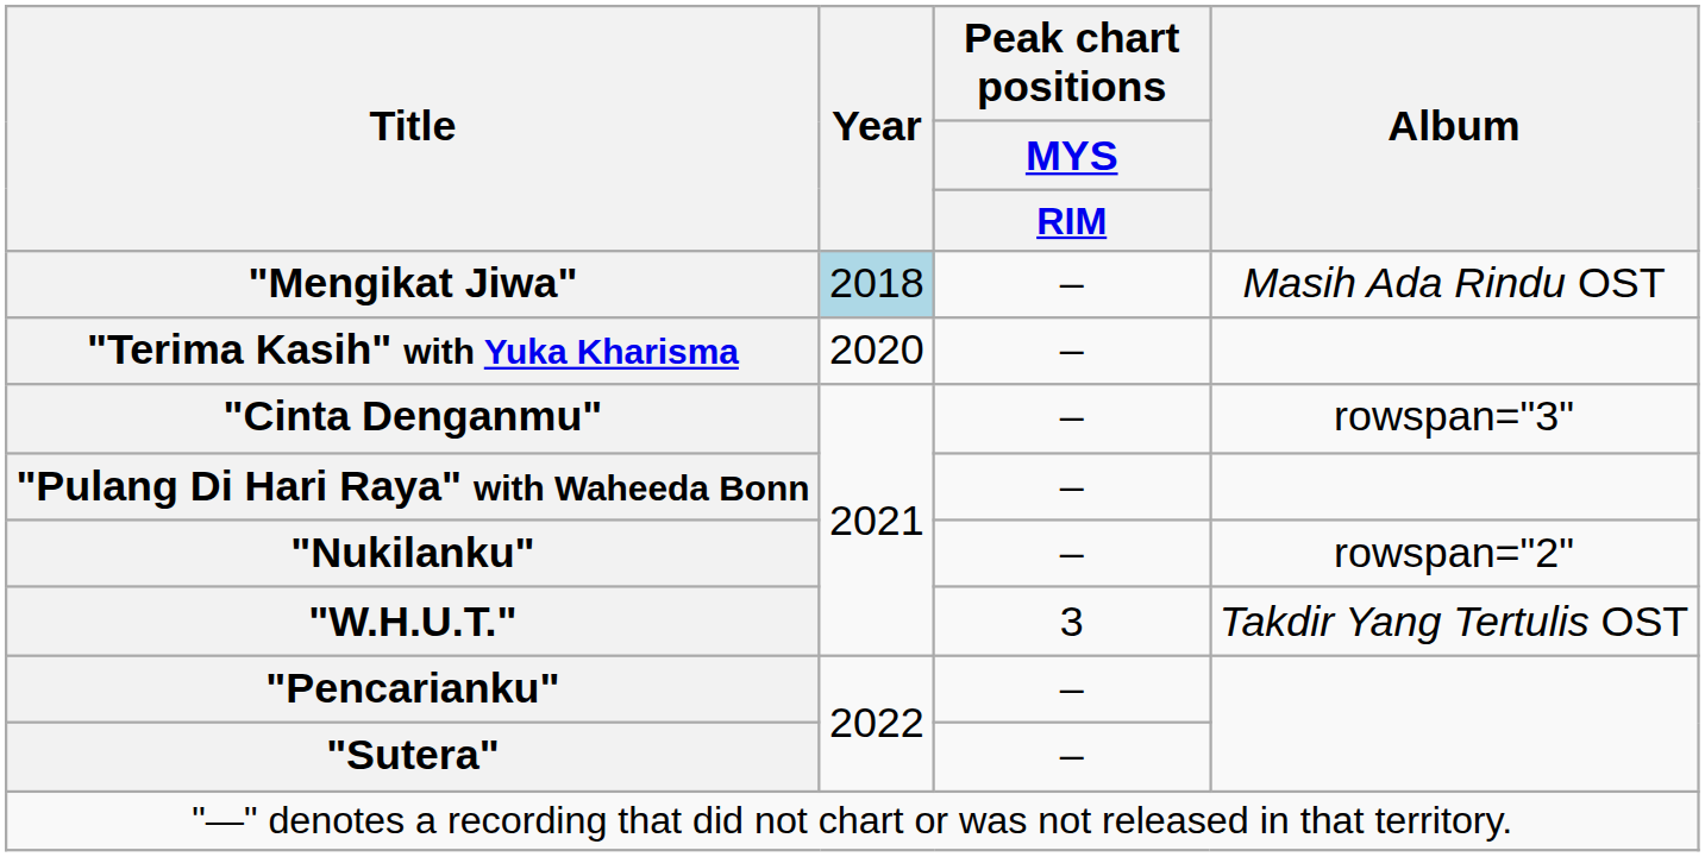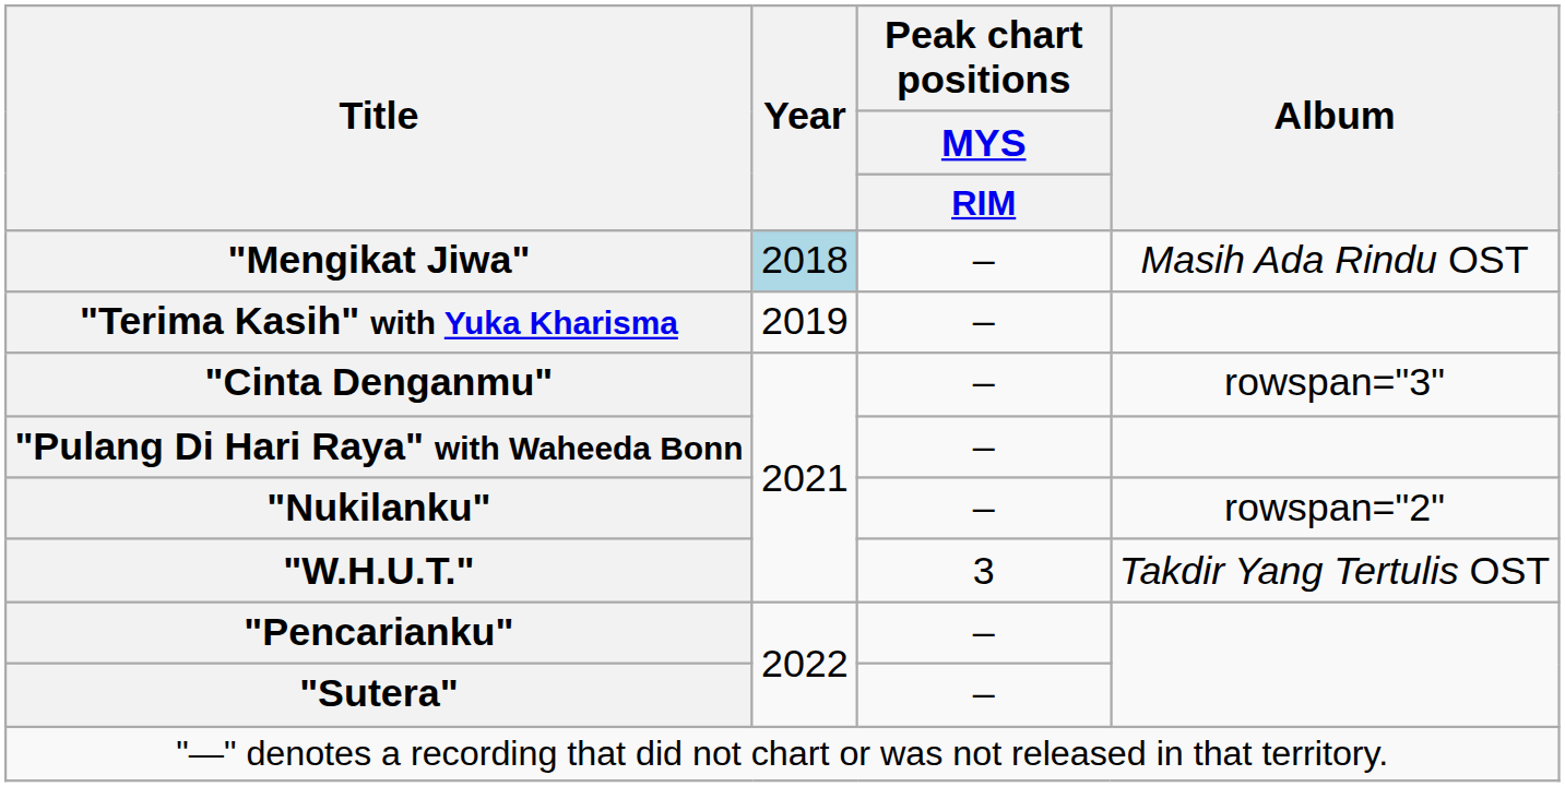"Terima Kasih" with Yuka Kharisma | Year: 2020 -> 2019
